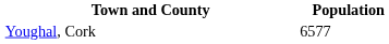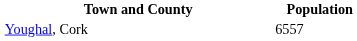Youghal, Cork | Population: 6577 -> 6557
